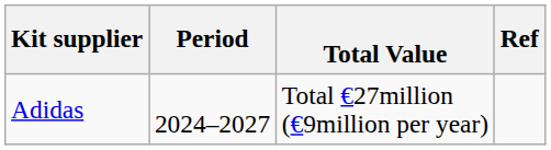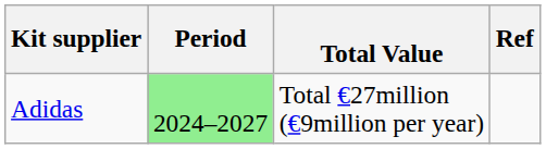row 2 | Period: no background -> lightgreen background
